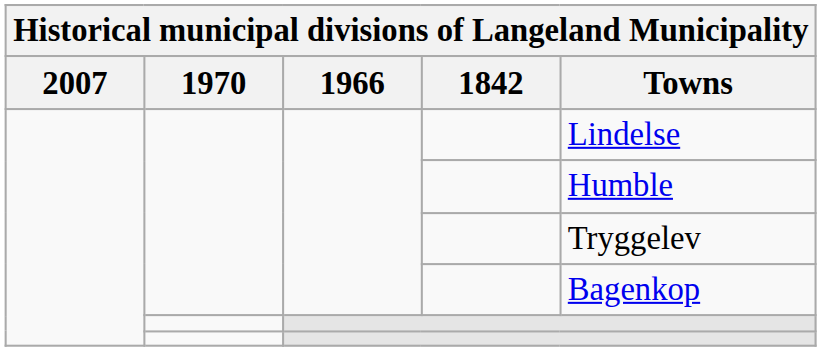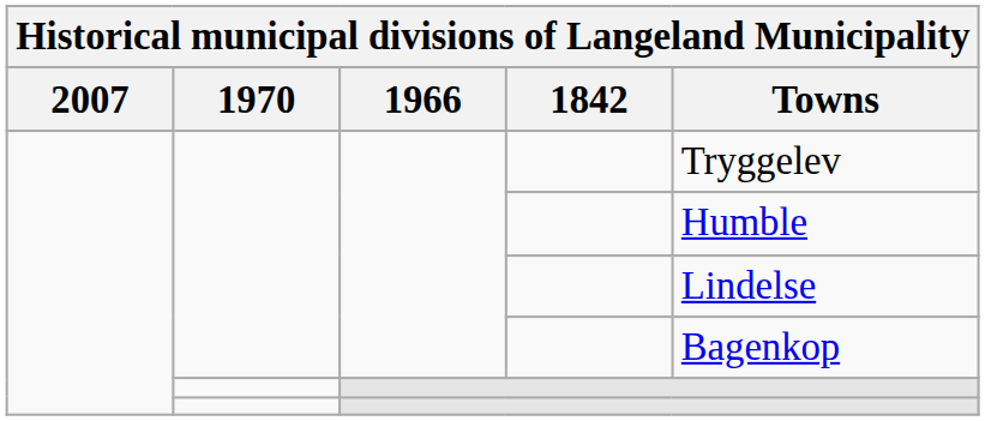row 3 | Towns: Lindelse -> Tryggelev
row 5 | Towns: Tryggelev -> Lindelse
